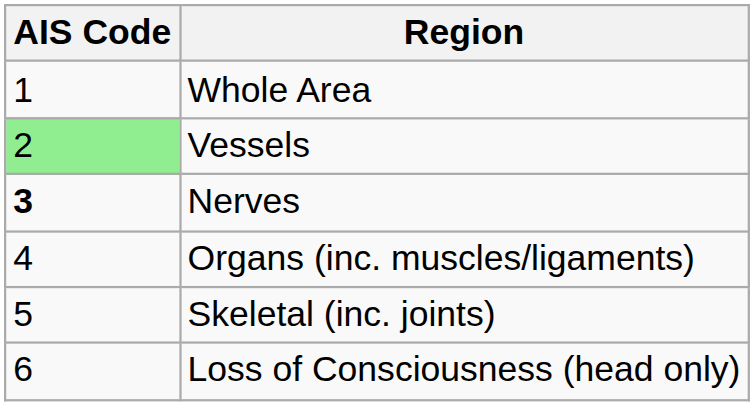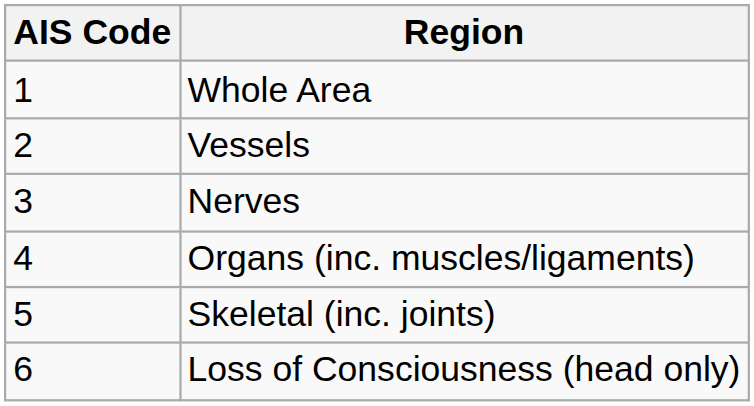Vessels | AIS Code: lightgreen background -> no background
Nerves | AIS Code: bold -> normal
